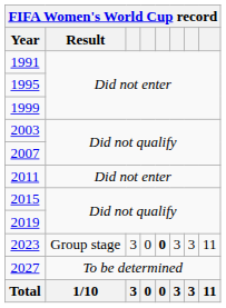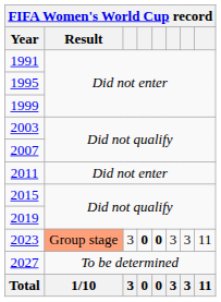2023 | Result: no background -> lightsalmon background
2023 | column 4: normal -> bold
